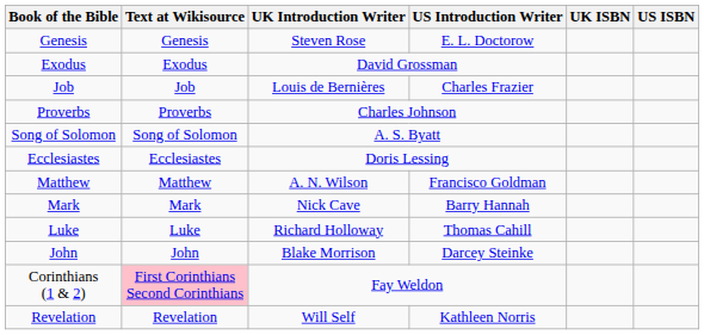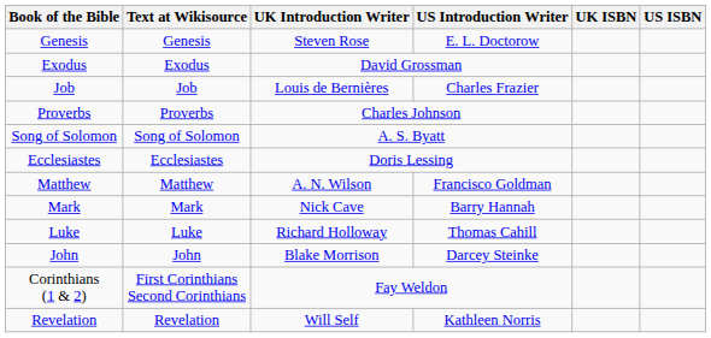Corinthians (1 & 2) | Text at Wikisource: pink background -> no background
